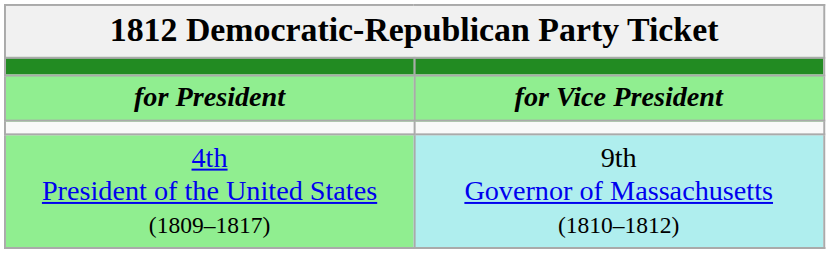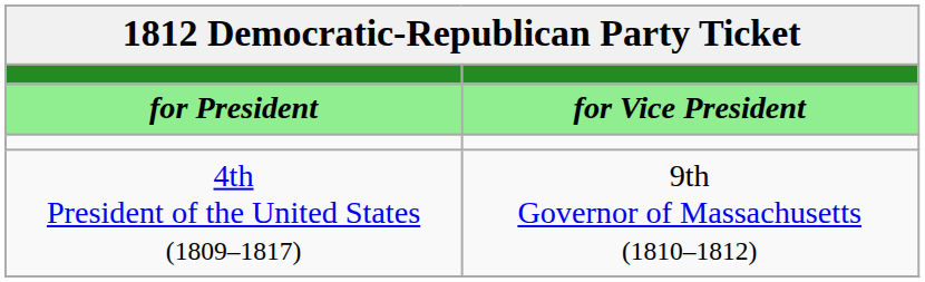4th President of the United States (1809–1817) | column 1: lightgreen background -> no background
4th President of the United States (1809–1817) | column 2: paleturquoise background -> no background
